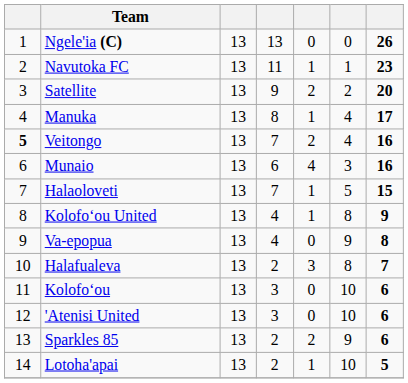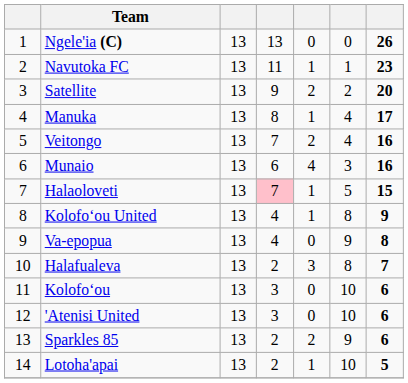Veitongo | column 1: bold -> normal
Halaoloveti | column 4: no background -> pink background
